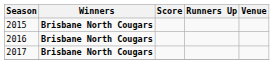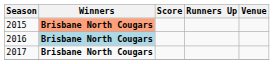2015 | Winners: no background -> lightsalmon background
2016 | Winners: no background -> lightblue background
